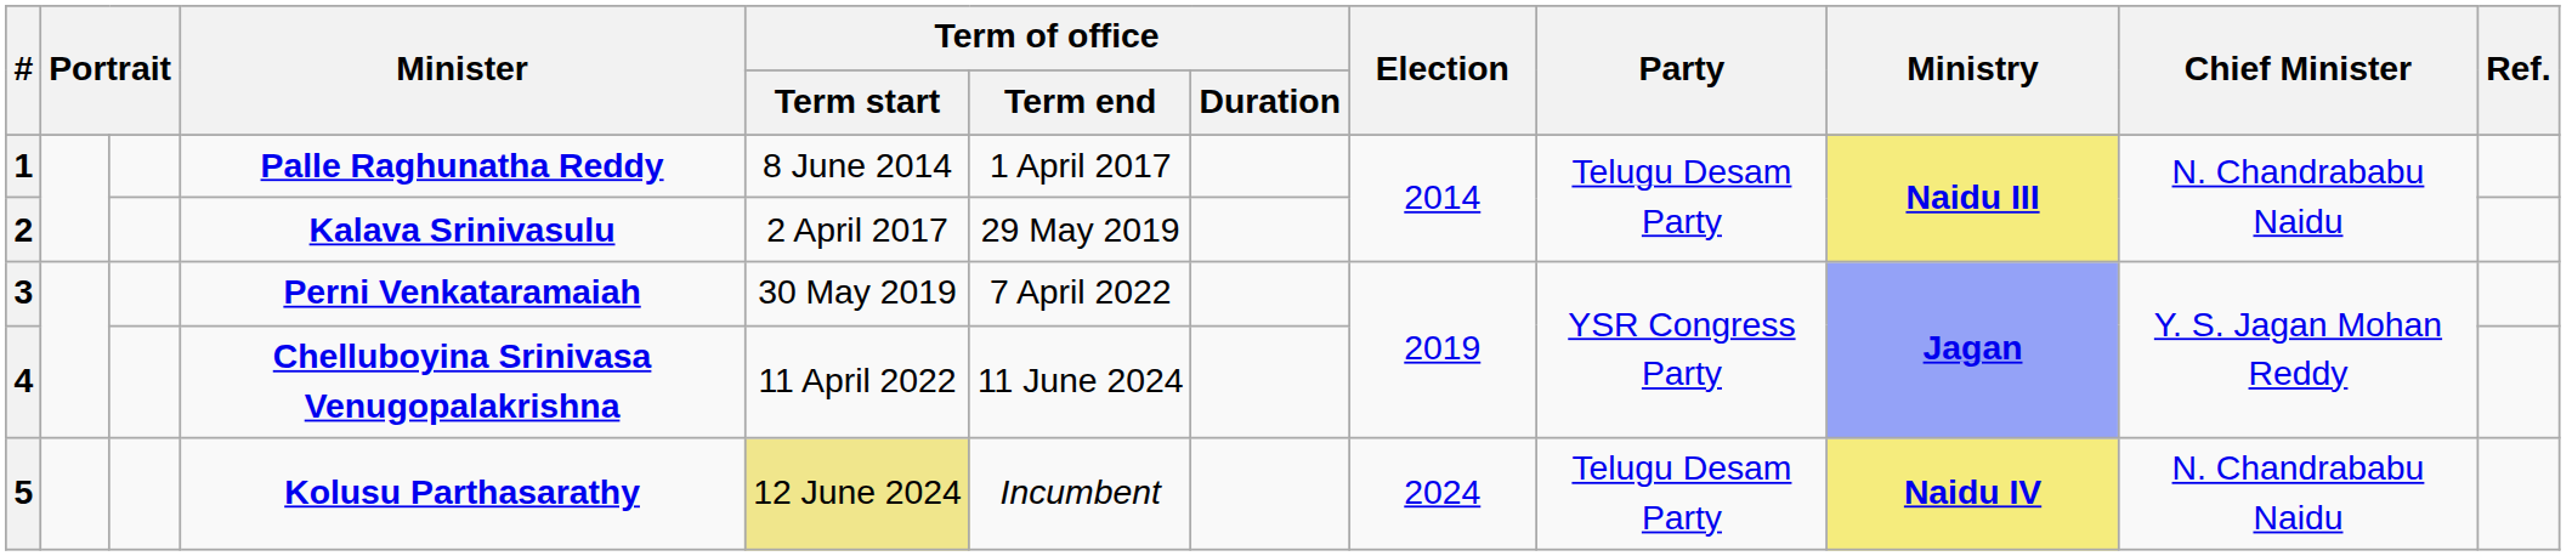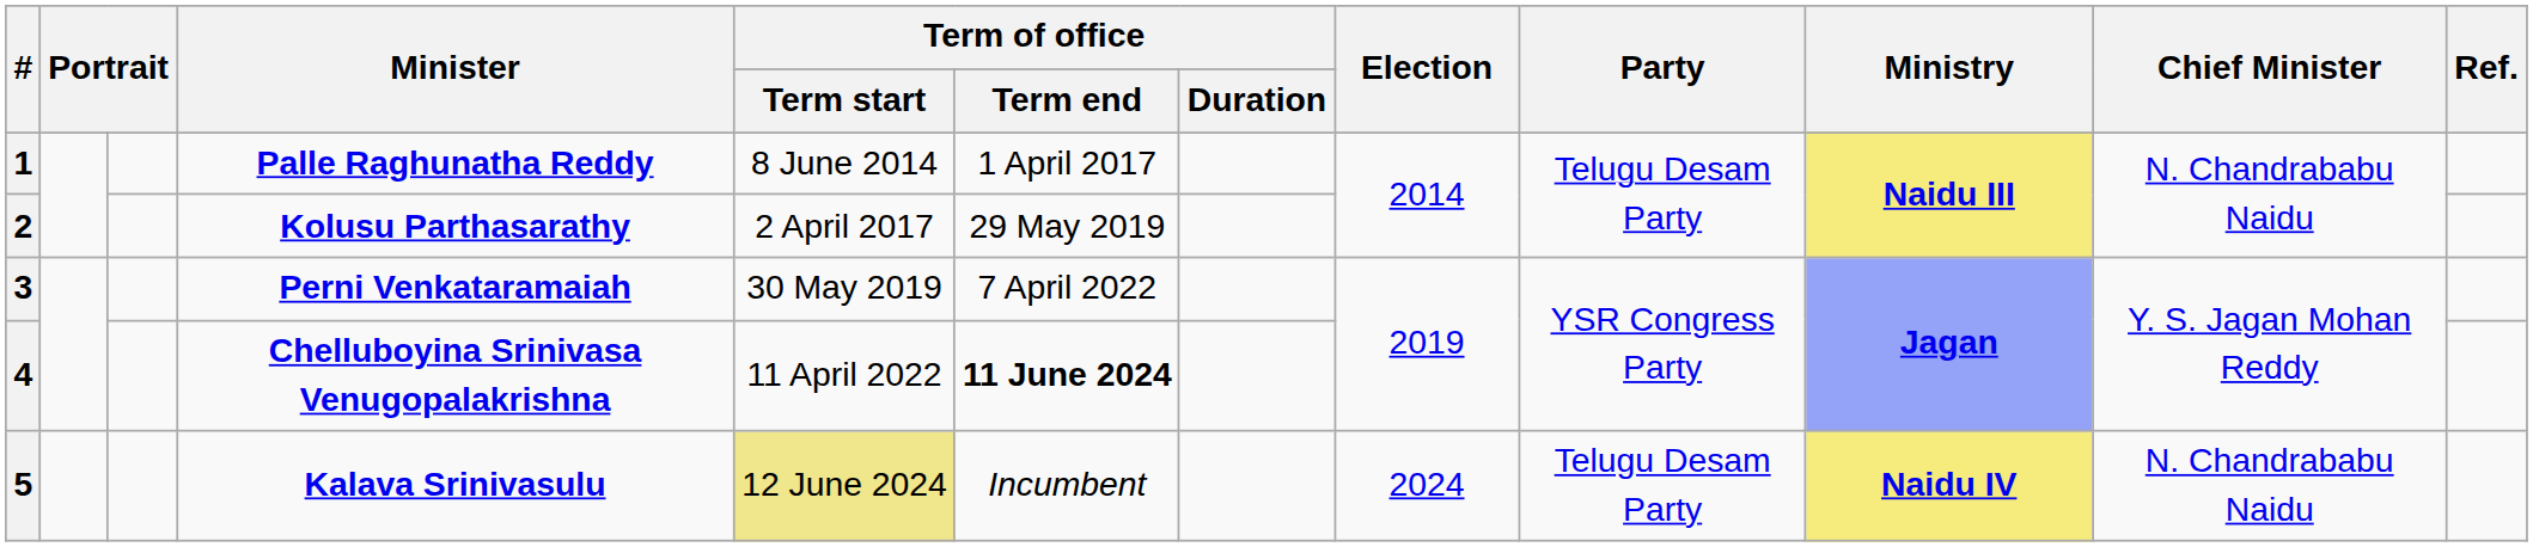2 | Minister: Kalava Srinivasulu -> Kolusu Parthasarathy
4 | Term of office / Term end: normal -> bold
5 | Minister: Kolusu Parthasarathy -> Kalava Srinivasulu
